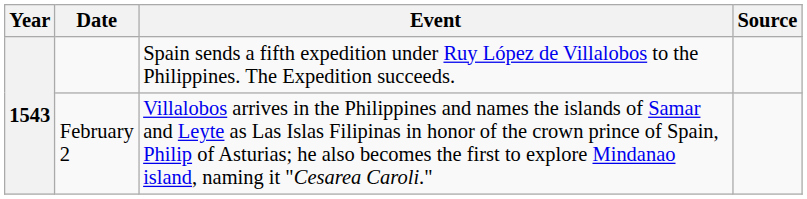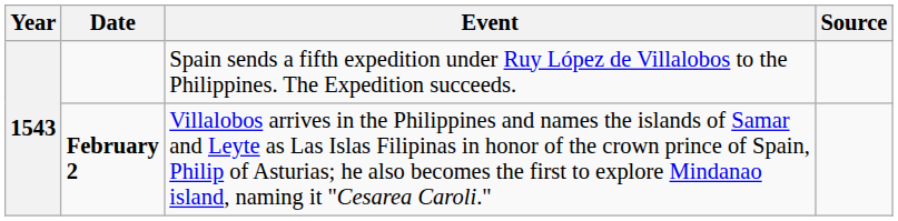February 2 | Date: normal -> bold
